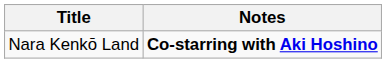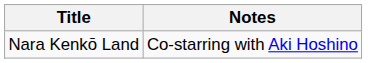Nara Kenkō Land | Notes: bold -> normal
